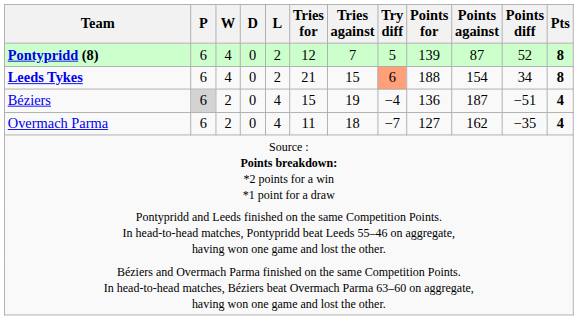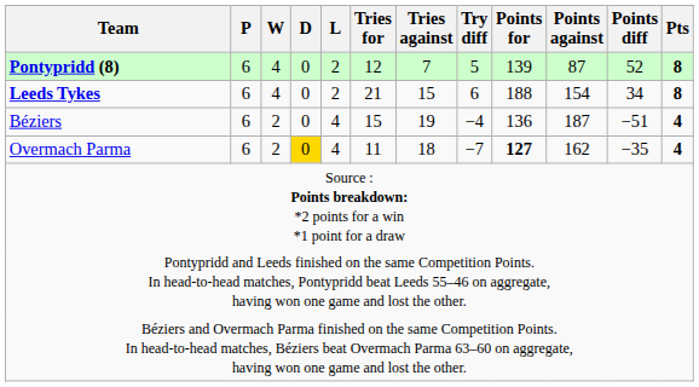Leeds Tykes | Try diff: lightsalmon background -> no background
Béziers | P: lightgrey background -> no background
Overmach Parma | D: no background -> gold background
Overmach Parma | Points for: normal -> bold
